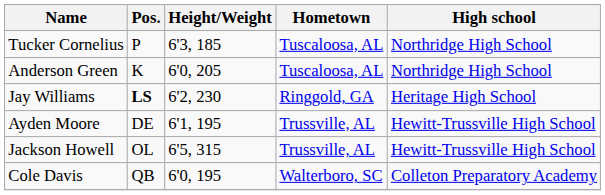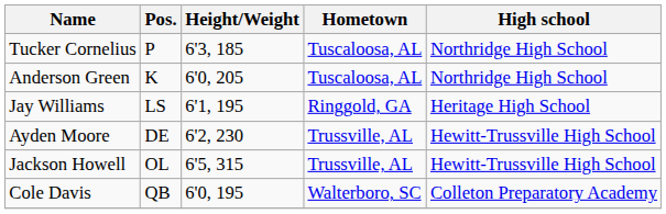Jay Williams | Pos.: bold -> normal
Jay Williams | Height/Weight: 6'2, 230 -> 6'1, 195
Ayden Moore | Height/Weight: 6'1, 195 -> 6'2, 230
